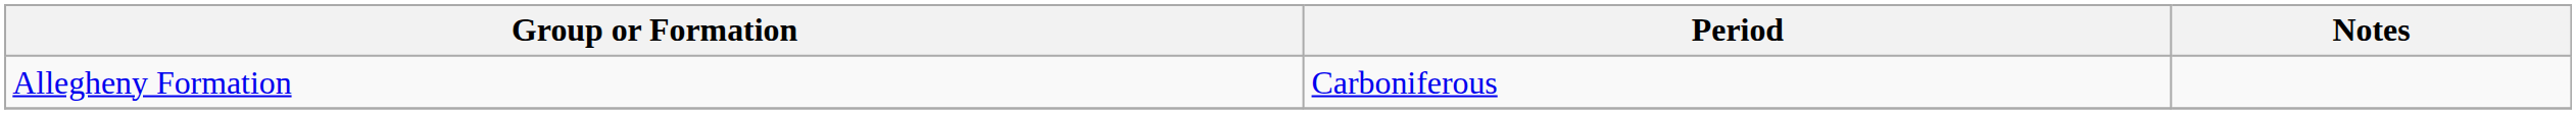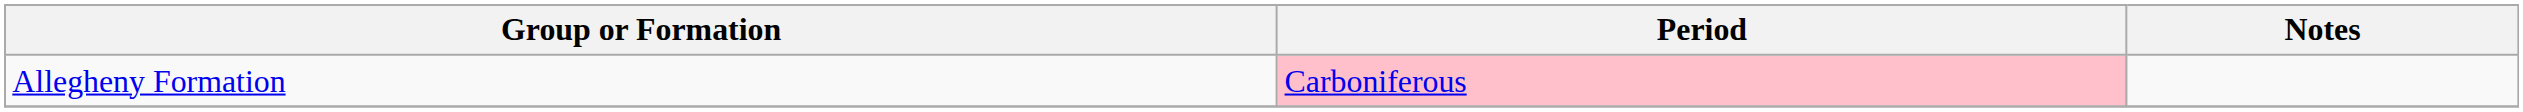Allegheny Formation | Period: no background -> pink background
